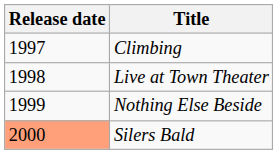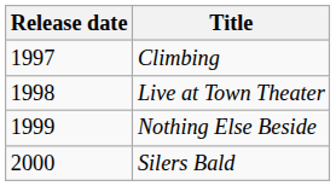Silers Bald | Release date: lightsalmon background -> no background
